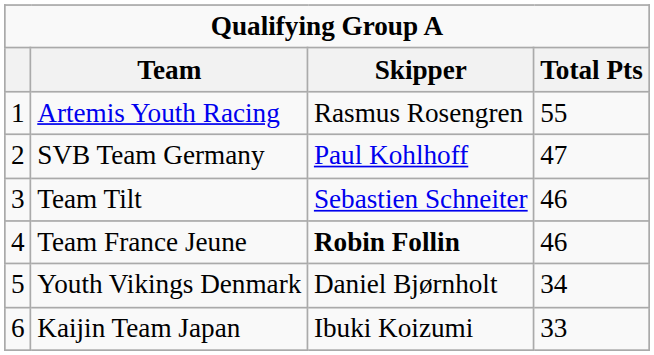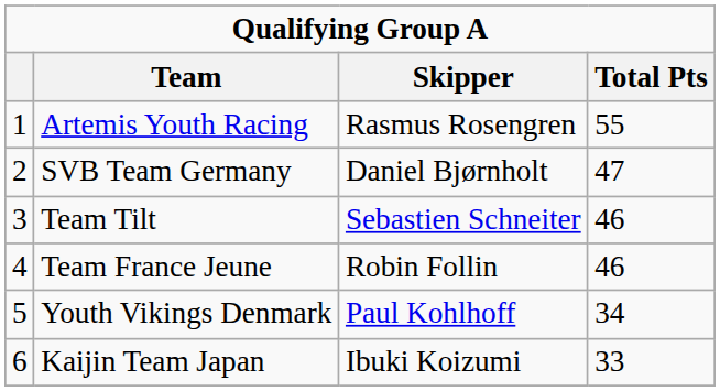SVB Team Germany | Skipper: Paul Kohlhoff -> Daniel Bjørnholt
Team France Jeune | Skipper: bold -> normal
Youth Vikings Denmark | Skipper: Daniel Bjørnholt -> Paul Kohlhoff
